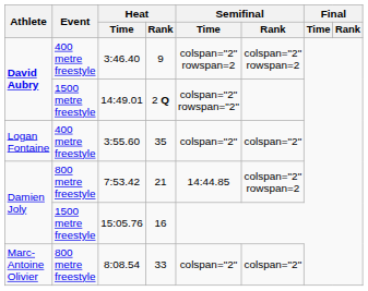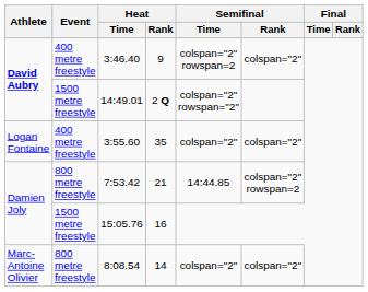3:46.40 | Semifinal / Rank: colspan="2" rowspan=2 -> colspan="2"
8:08.54 | Heat / Rank: 33 -> 14
